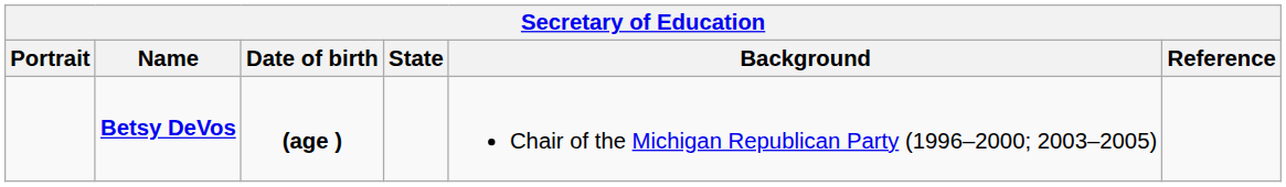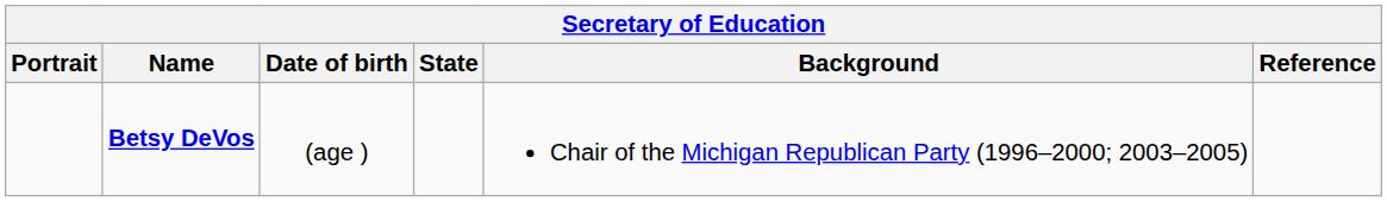Betsy DeVos | Date of birth: bold -> normal
